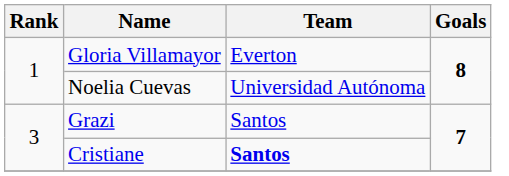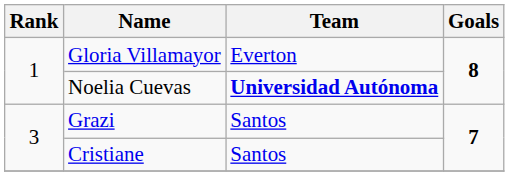Noelia Cuevas | Team: normal -> bold
Cristiane | Team: bold -> normal
